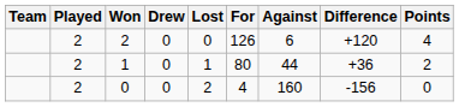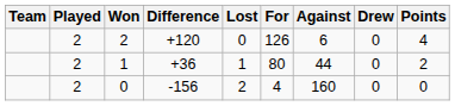columns swapped: Drew <-> Difference
